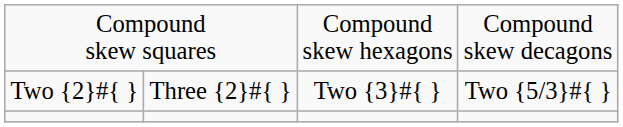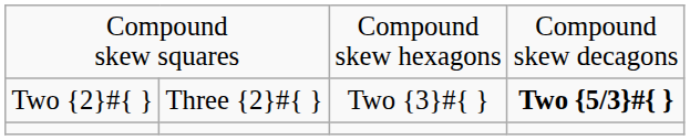Two {2}#{ } | column 4: normal -> bold
